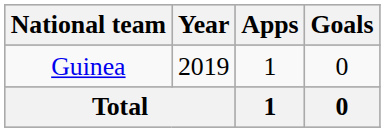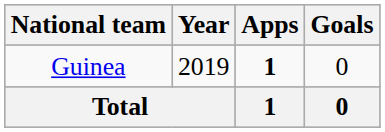Guinea | Apps: normal -> bold
